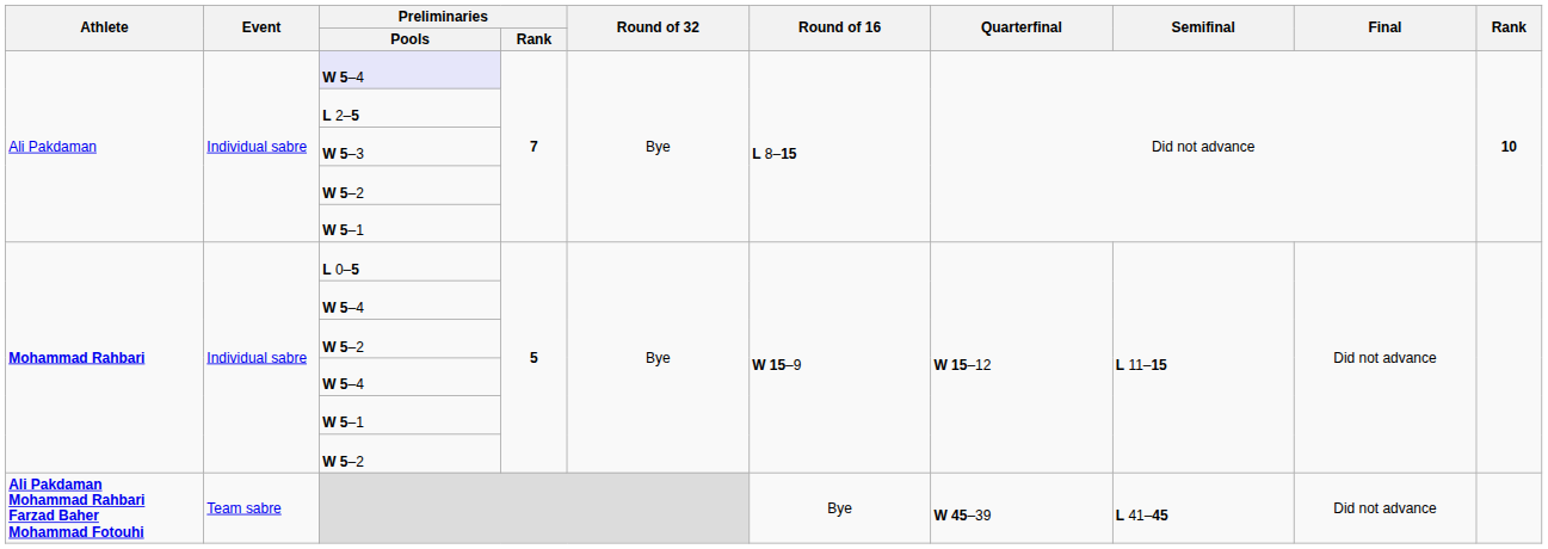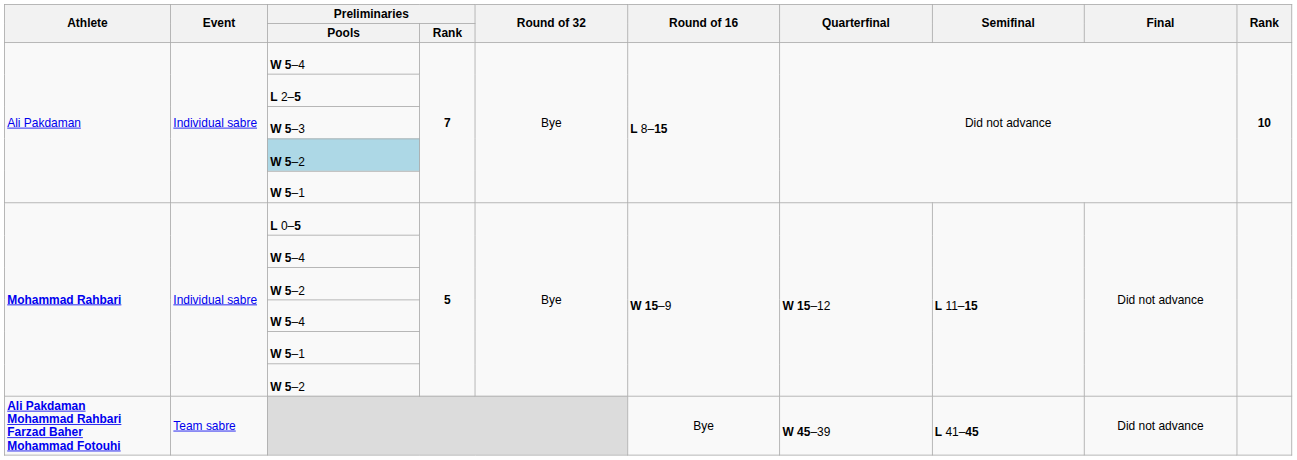Ali Pakdaman / W 5–4 | Preliminaries / Pools: lavender background -> no background
Ali Pakdaman / W 5–2 | Preliminaries / Pools: no background -> lightblue background
